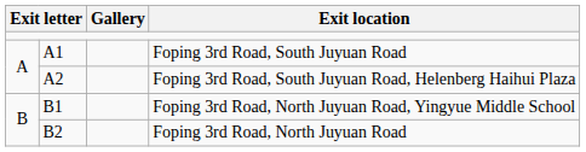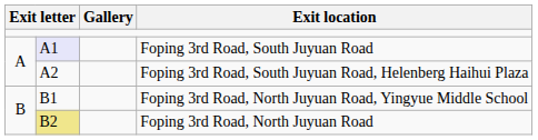Foping 3rd Road, South Juyuan Road | column 2: no background -> lavender background
Foping 3rd Road, North Juyuan Road | column 2: no background -> khaki background
